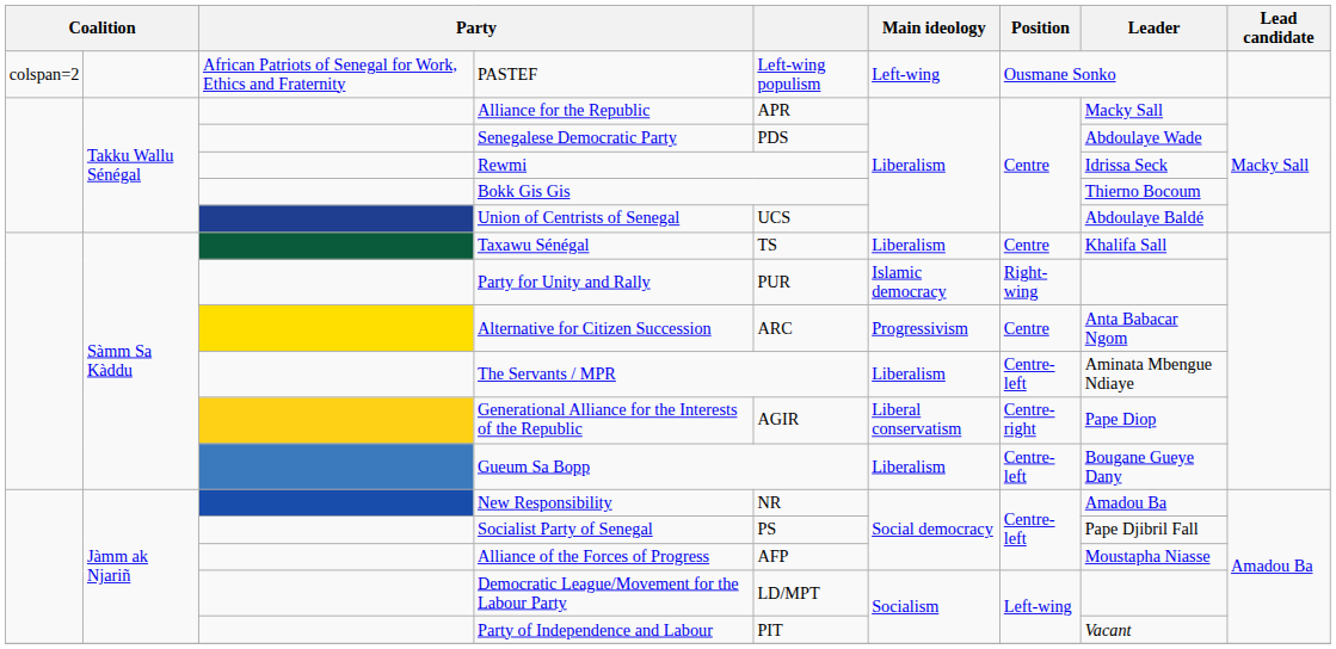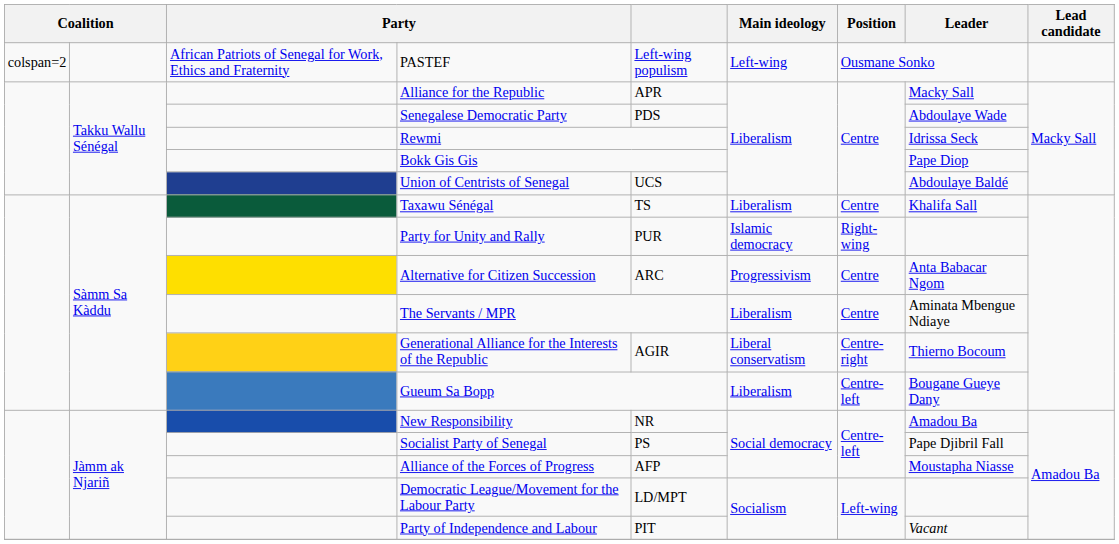Bokk Gis Gis | Leader: Thierno Bocoum -> Pape Diop
The Servants / MPR | Position: Centre-left -> Centre
Generational Alliance for the Interests of the Republic | Leader: Pape Diop -> Thierno Bocoum
